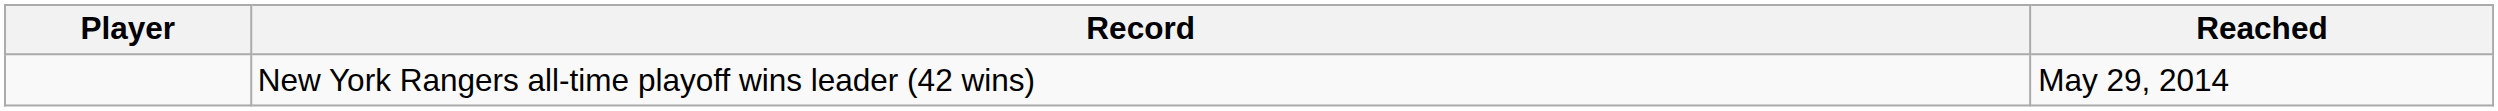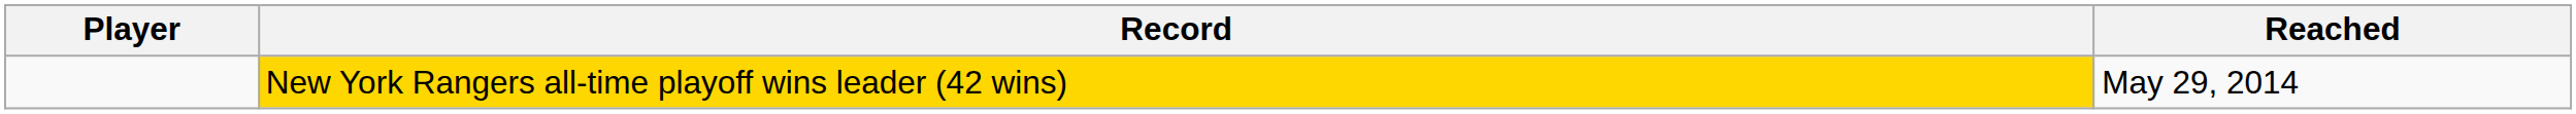row 2 | Record: no background -> gold background
